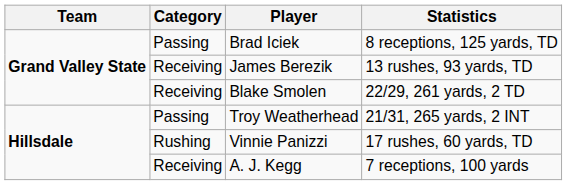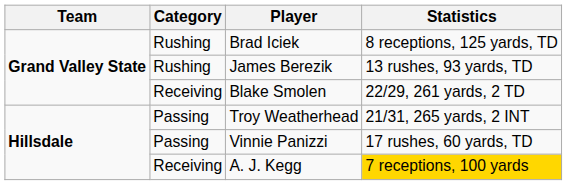Brad Iciek | Category: Passing -> Rushing
James Berezik | Category: Receiving -> Rushing
Vinnie Panizzi | Category: Rushing -> Passing
A. J. Kegg | Statistics: no background -> gold background
